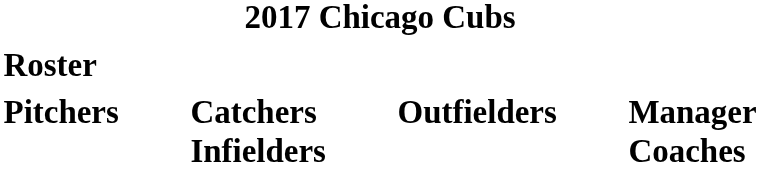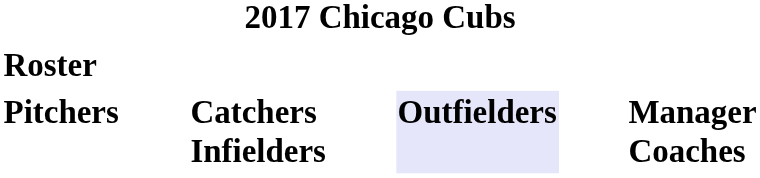Pitchers | column 3: no background -> lavender background
